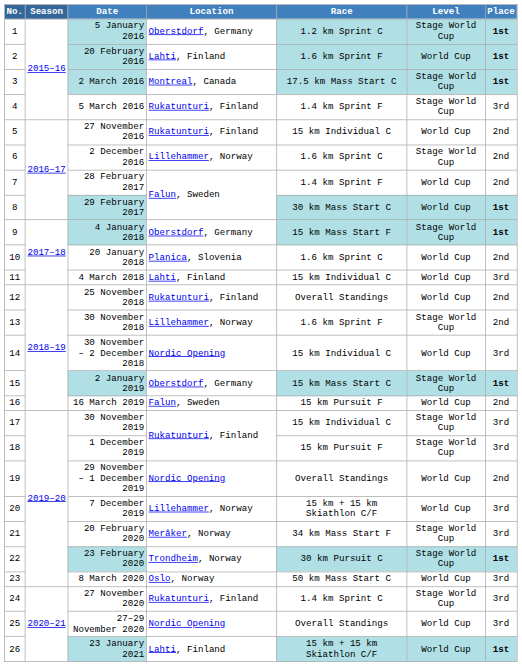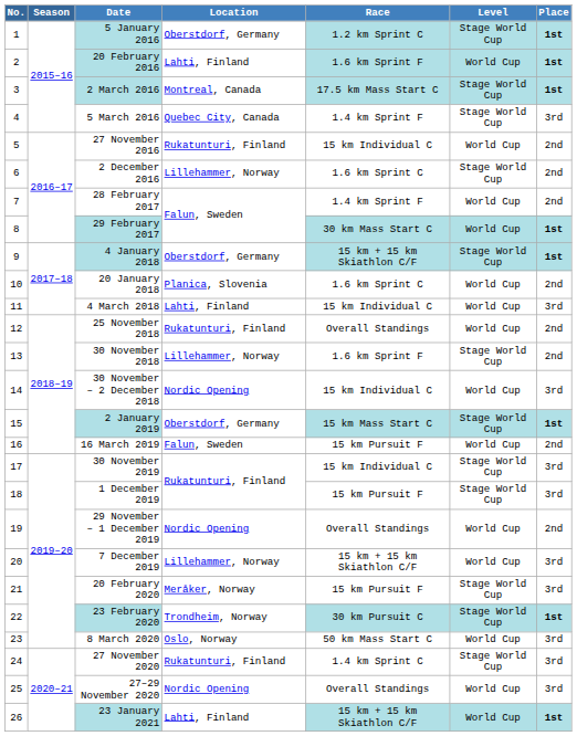5 March 2016 | Location: Rukatunturi, Finland -> Quebec City, Canada
4 January 2018 | Race: 15 km Mass Start F -> 15 km + 15 km Skiathlon C/F
20 February 2020 | Race: 34 km Mass Start F -> 15 km Pursuit F
